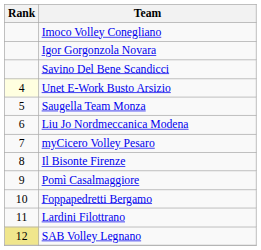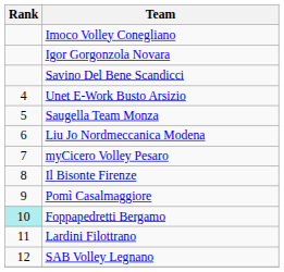Unet E-Work Busto Arsizio | Rank: lightyellow background -> no background
Foppapedretti Bergamo | Rank: no background -> paleturquoise background
SAB Volley Legnano | Rank: khaki background -> no background
